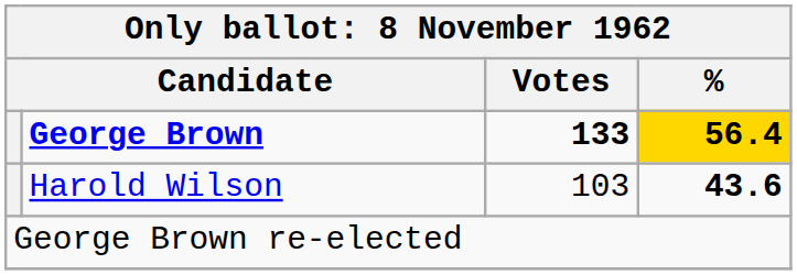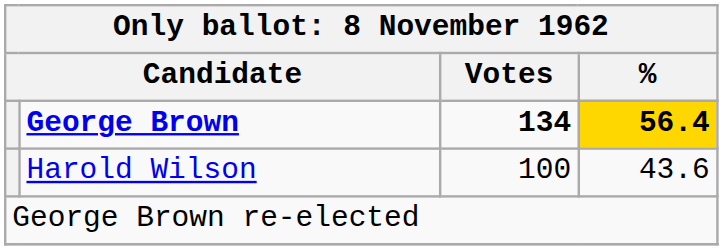George Brown | Votes: 133 -> 134
Harold Wilson | Votes: 103 -> 100
Harold Wilson | %: bold -> normal
